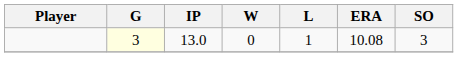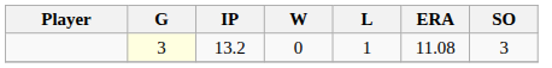row 2 | IP: 13.0 -> 13.2
row 2 | ERA: 10.08 -> 11.08
